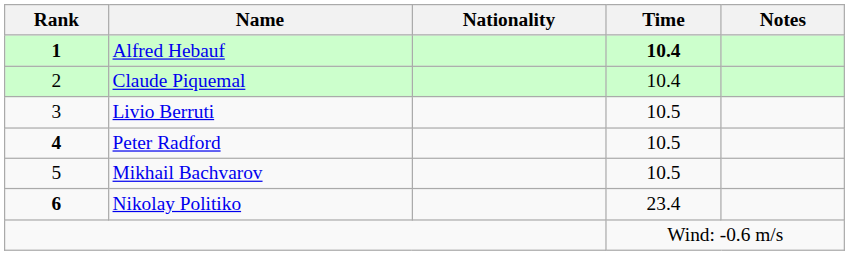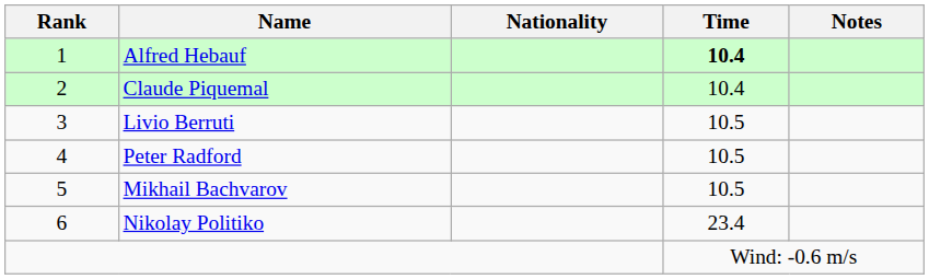Alfred Hebauf | Rank: bold -> normal
Peter Radford | Rank: bold -> normal
Nikolay Politiko | Rank: bold -> normal
